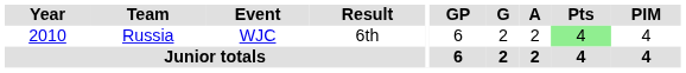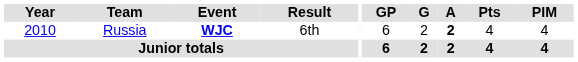Russia | Event: normal -> bold
Russia | A: normal -> bold
Russia | Pts: lightgreen background -> no background
